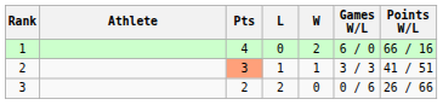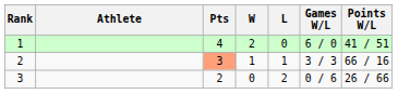columns swapped: W <-> L
row 2 | Points W/L: 66 / 16 -> 41 / 51
row 3 | Points W/L: 41 / 51 -> 66 / 16
